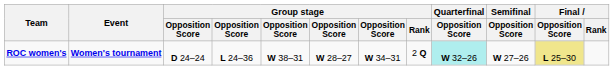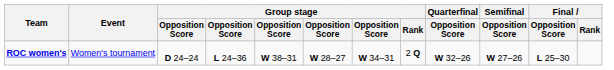ROC women's | Event: bold -> normal
ROC women's | Quarterfinal / Opposition Score: paleturquoise background -> no background
ROC women's | Final / Opposition Score: khaki background -> no background
